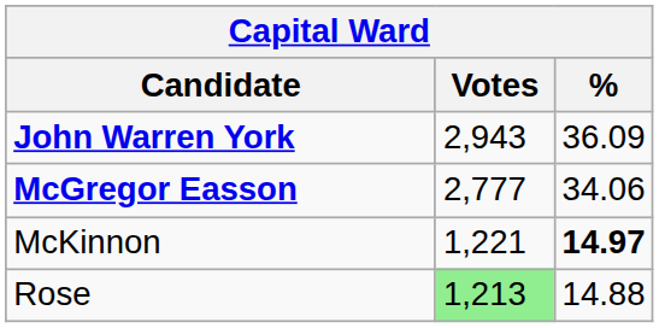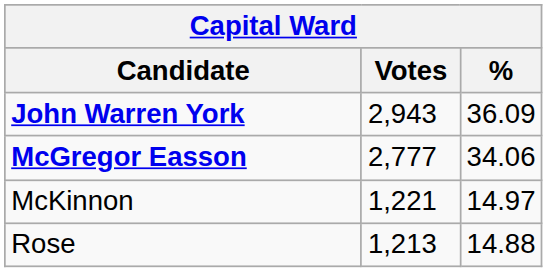McKinnon | %: bold -> normal
Rose | Votes: lightgreen background -> no background
